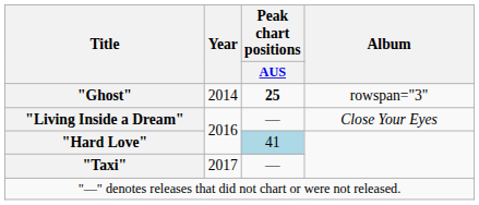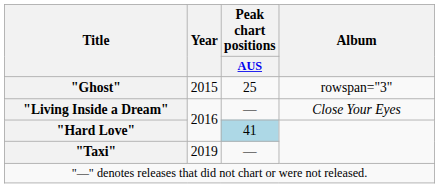"Ghost" | Year: 2014 -> 2015
"Ghost" | Peak chart positions / AUS: bold -> normal
"Taxi" | Year: 2017 -> 2019
